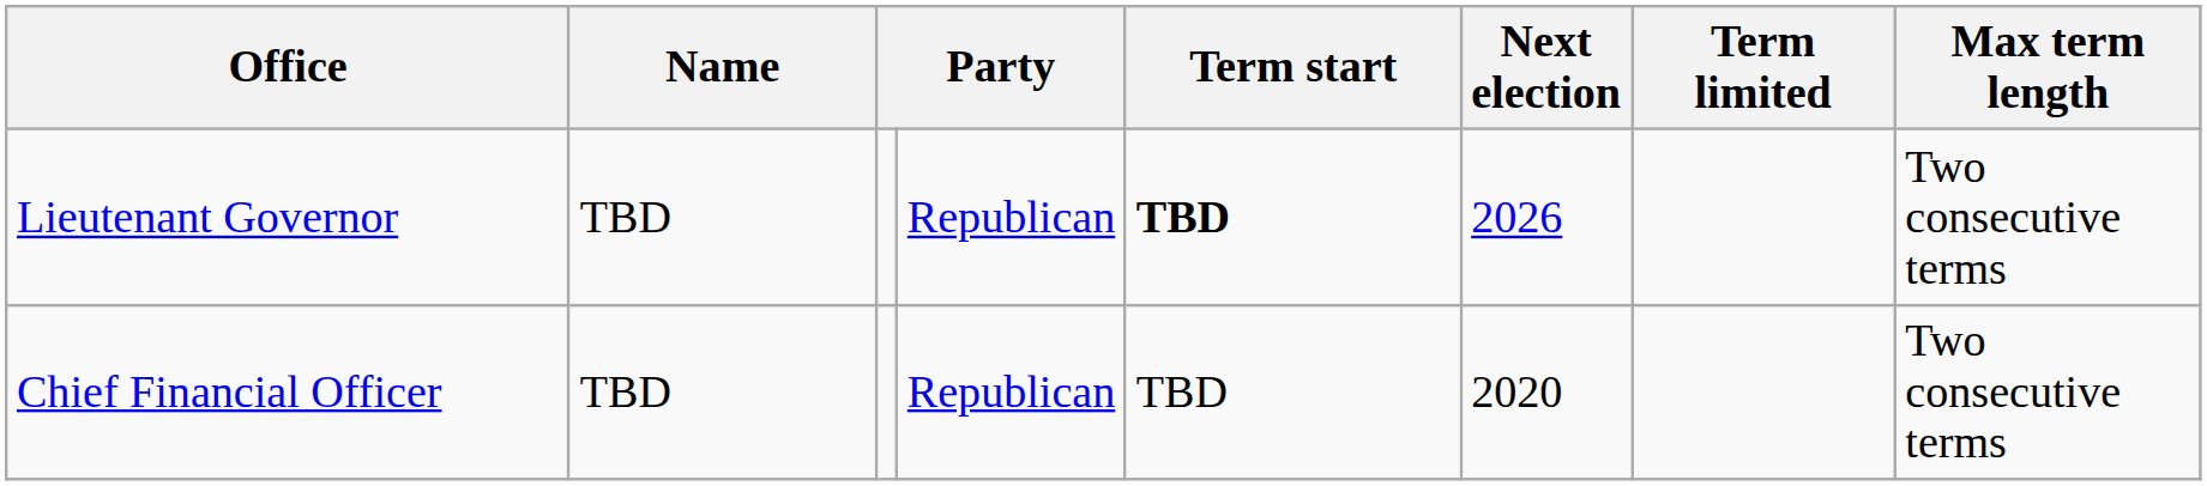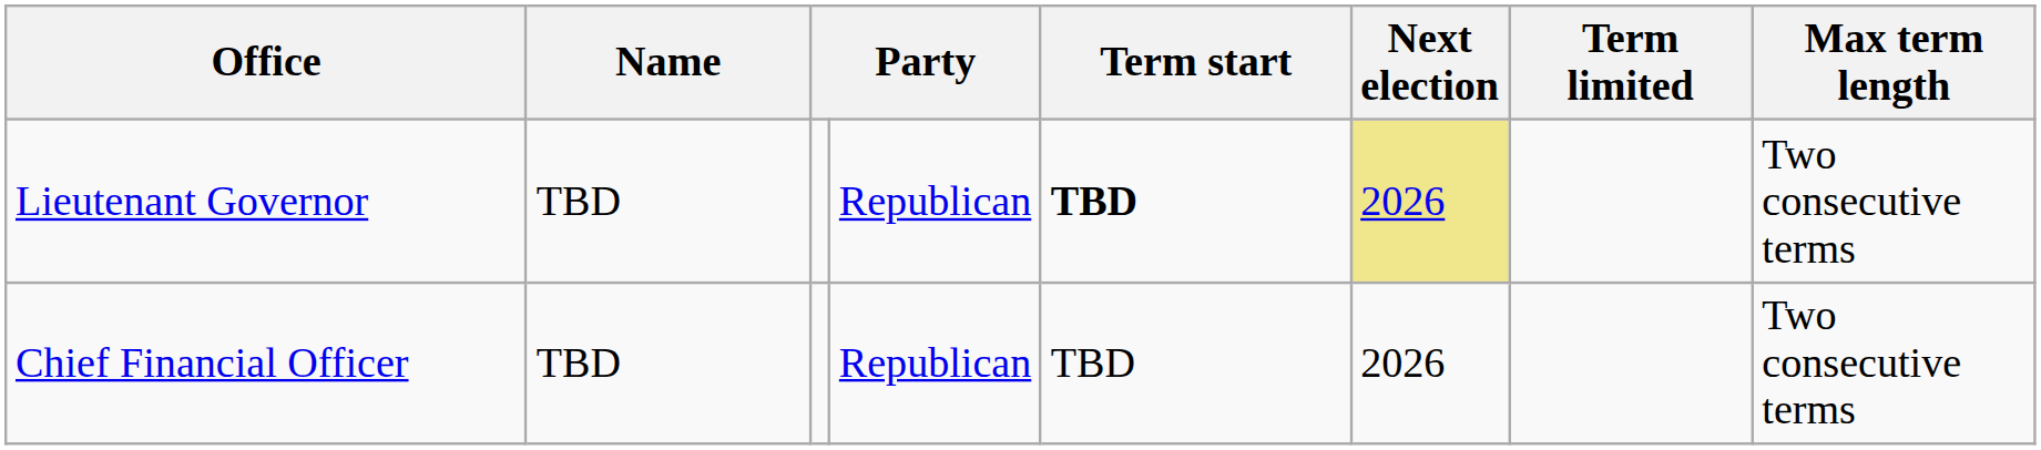Lieutenant Governor | Next election: no background -> khaki background
Chief Financial Officer | Next election: 2020 -> 2026
